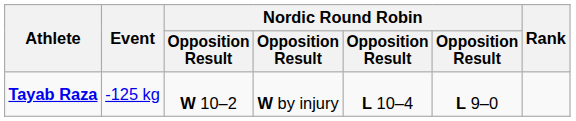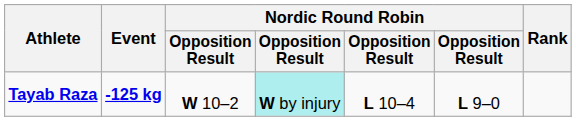Tayab Raza | Event: normal -> bold
Tayab Raza | column 4: no background -> paleturquoise background
